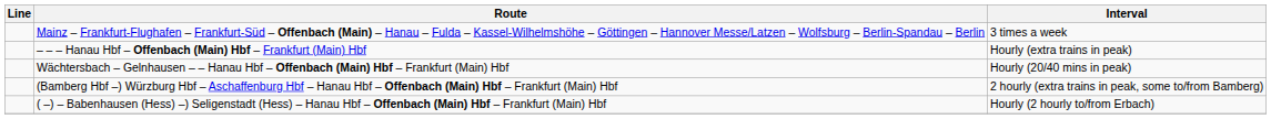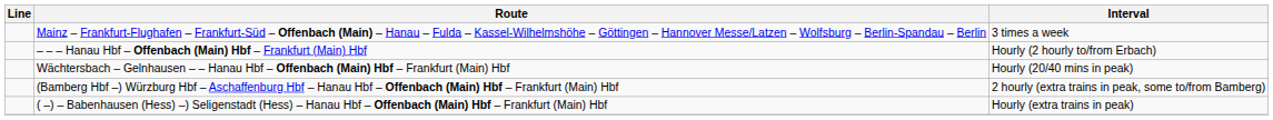row 3 | Interval: Hourly (extra trains in peak) -> Hourly (2 hourly to/from Erbach)
row 6 | Interval: Hourly (2 hourly to/from Erbach) -> Hourly (extra trains in peak)
